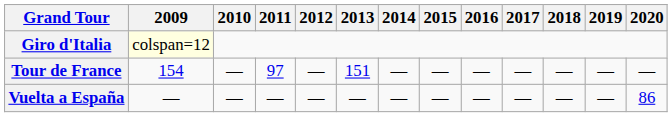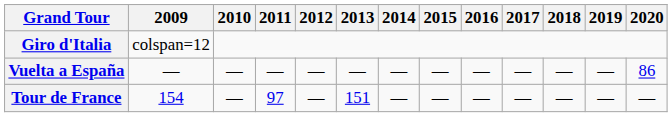Giro d'Italia | 2009: lightyellow background -> no background
rows swapped: Tour de France <-> Vuelta a España
